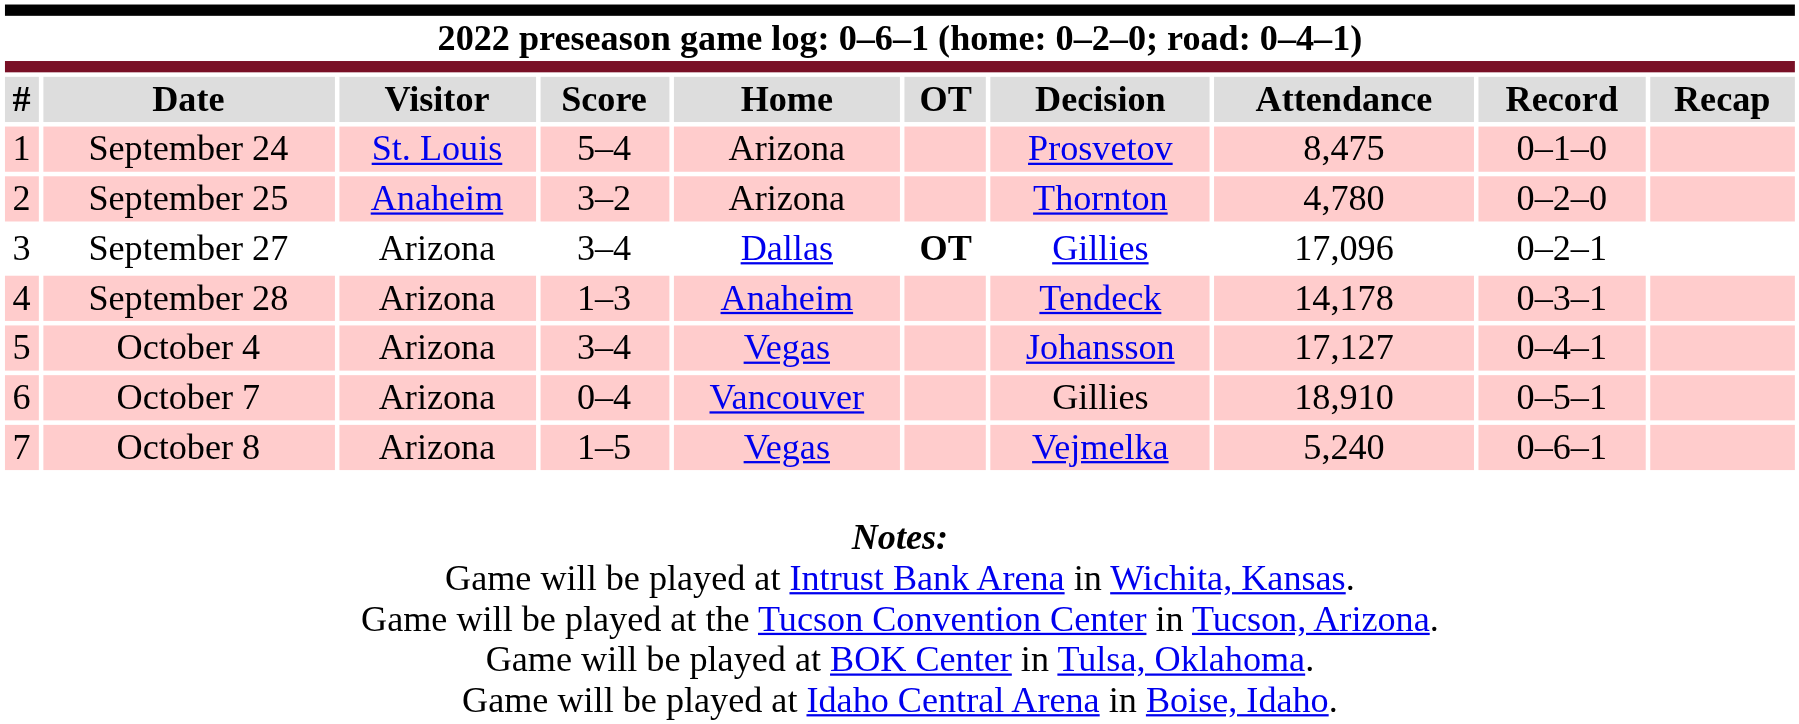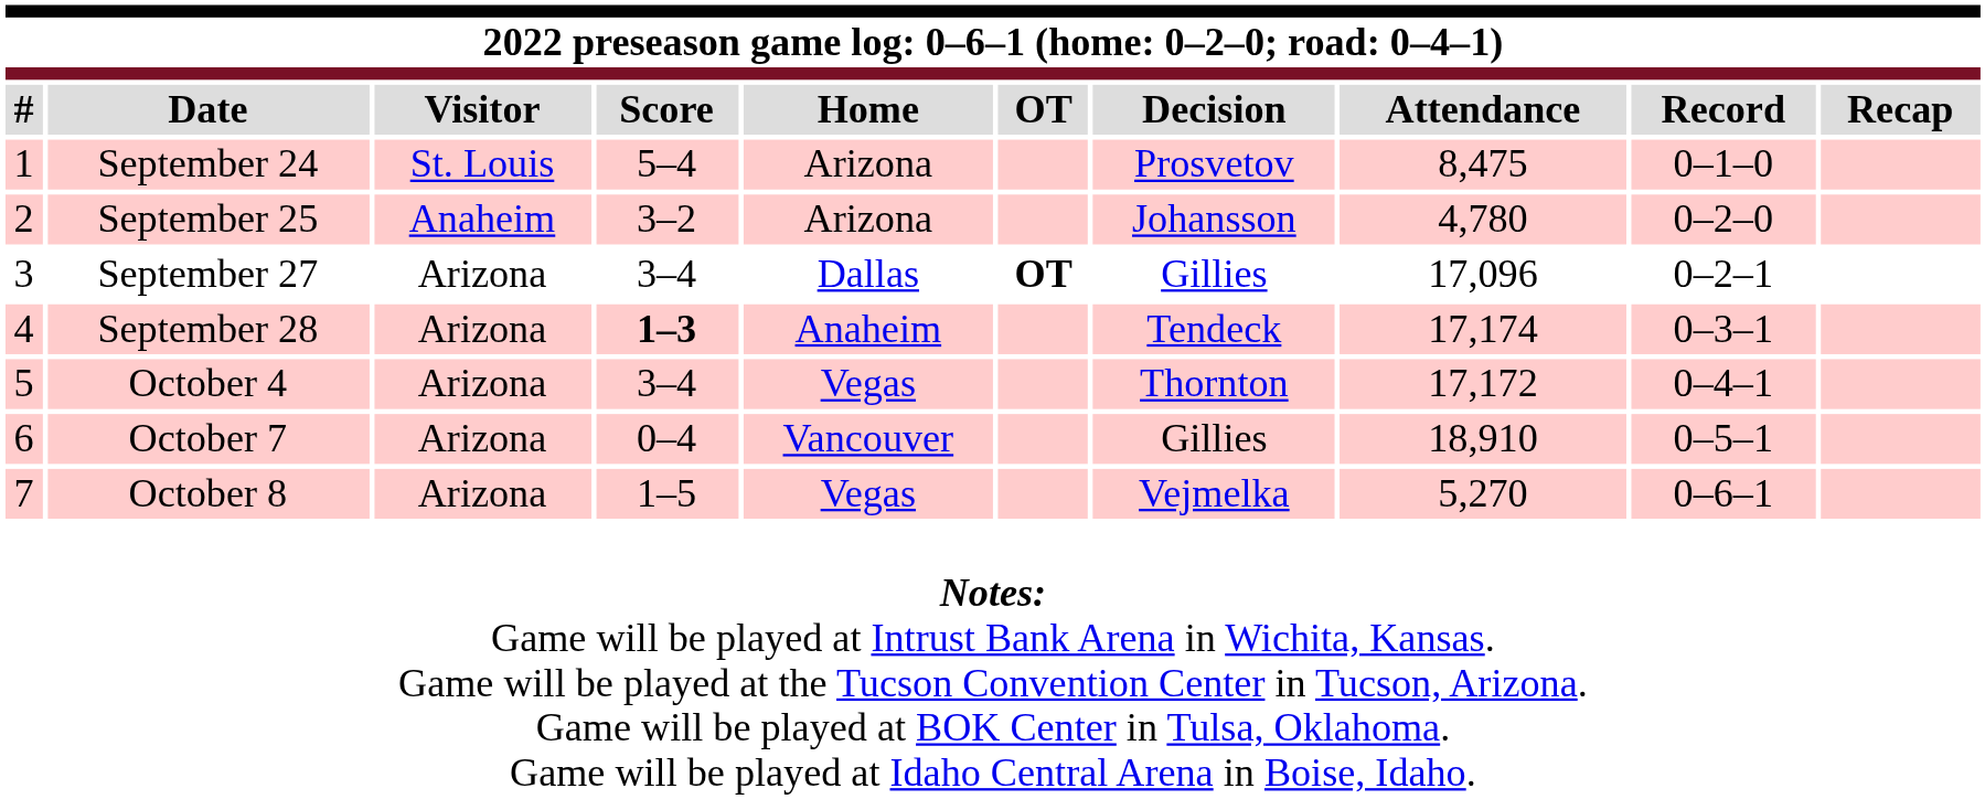September 25 | Decision: Thornton -> Johansson
September 28 | Score: normal -> bold
September 28 | Attendance: 14,178 -> 17,174
October 4 | Decision: Johansson -> Thornton
October 4 | Attendance: 17,127 -> 17,172
October 8 | Attendance: 5,240 -> 5,270
